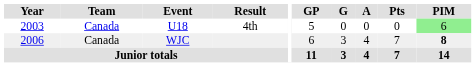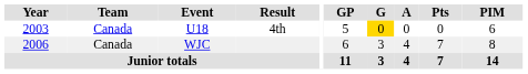U18 | G: no background -> gold background
U18 | PIM: lightgreen background -> no background
WJC | PIM: bold -> normal
